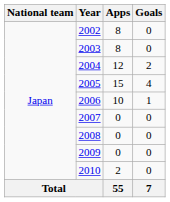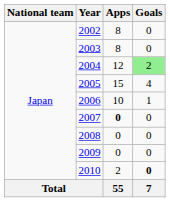2004 | Goals: no background -> lightgreen background
2007 | Apps: normal -> bold
2010 | Goals: normal -> bold
